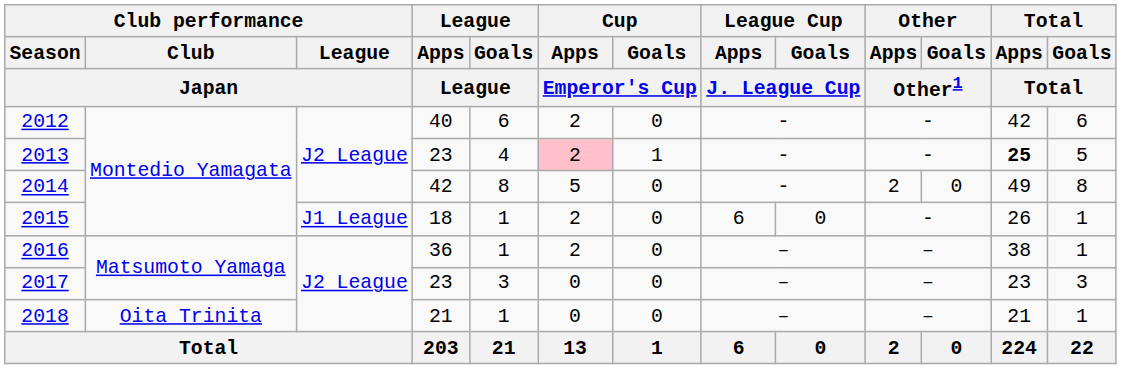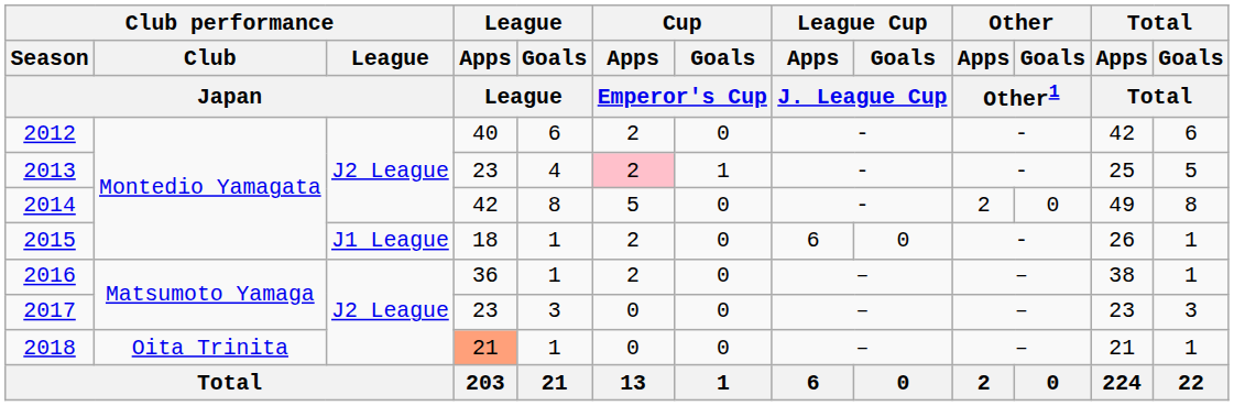2013 | Total / Apps / Total: bold -> normal
2018 | League / Apps / League: no background -> lightsalmon background
